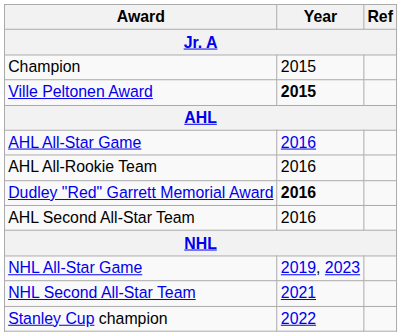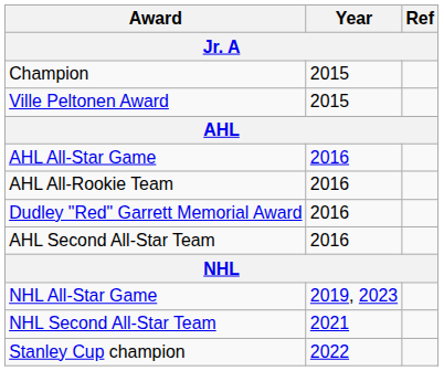Ville Peltonen Award | Year: bold -> normal
Dudley "Red" Garrett Memorial Award | Year: bold -> normal
